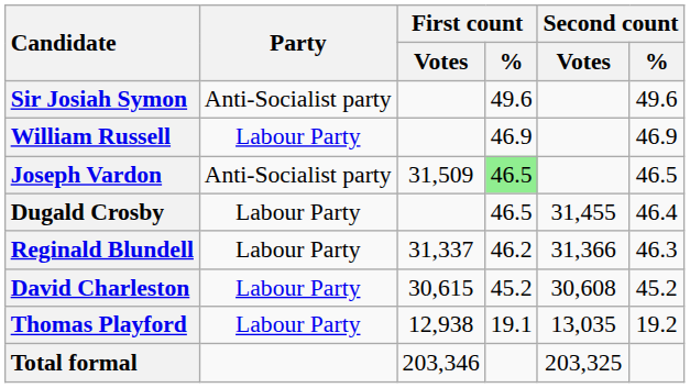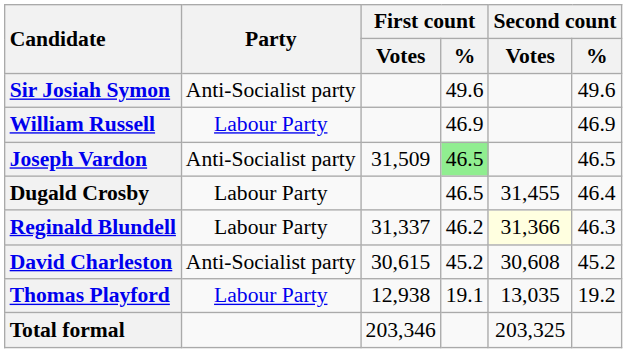Reginald Blundell | Second count / Votes: no background -> lightyellow background
David Charleston | Party: Labour Party -> Anti-Socialist party
